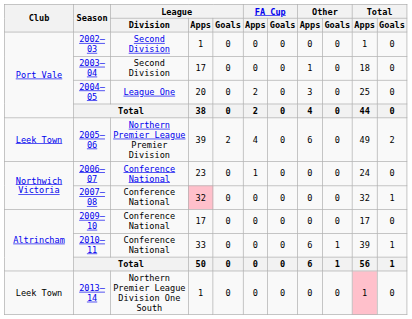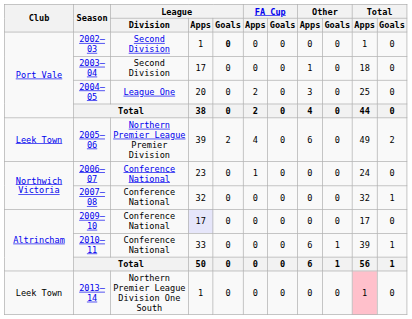2002–03 | League / Goals: normal -> bold
2007–08 | League / Apps: pink background -> no background
2009–10 | League / Apps: no background -> lavender background
